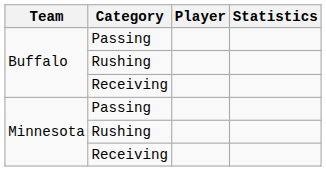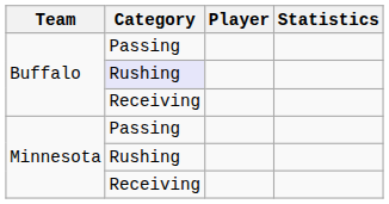Buffalo / Rushing | Category: no background -> lavender background
